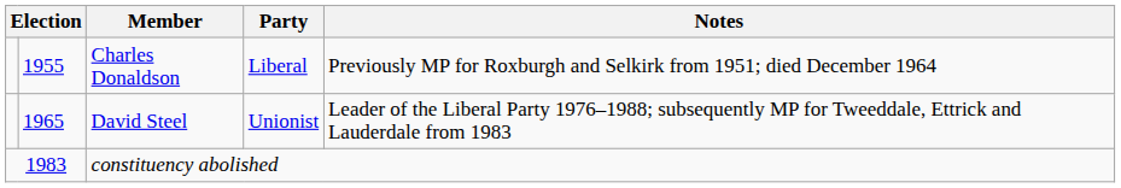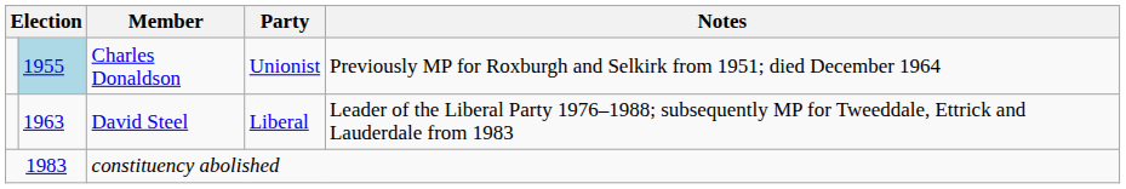Charles Donaldson | column 2: no background -> lightblue background
Charles Donaldson | Party: Liberal -> Unionist
David Steel | column 2: 1965 -> 1963
David Steel | Party: Unionist -> Liberal
